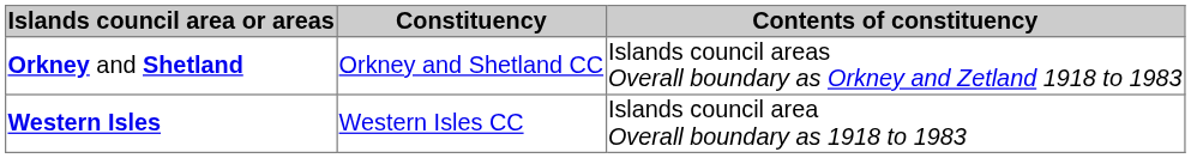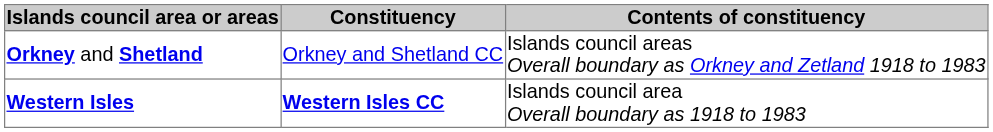row 3 | Constituency: normal -> bold
